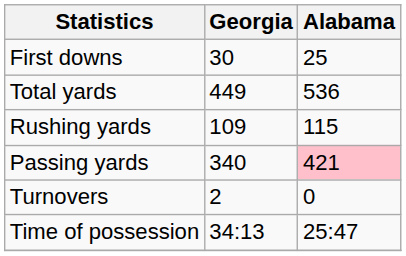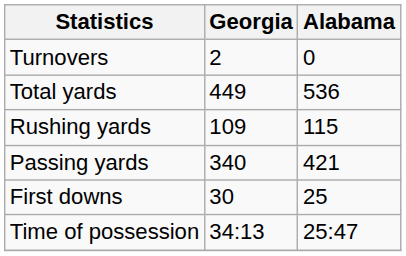rows swapped: First downs <-> Turnovers
Passing yards | Alabama: pink background -> no background
